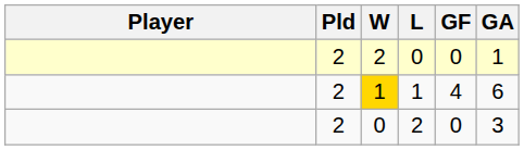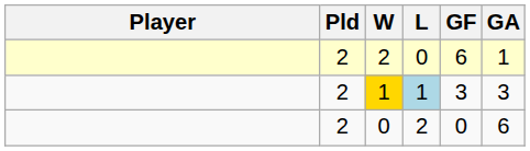row 2 | GF: 0 -> 6
row 3 | L: no background -> lightblue background
row 3 | GF: 4 -> 3
row 3 | GA: 6 -> 3
row 4 | GA: 3 -> 6
